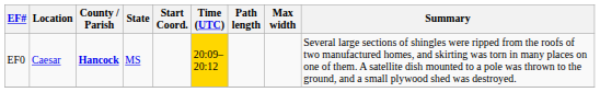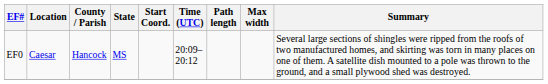EF0 | County / Parish: bold -> normal
EF0 | Time (UTC): gold background -> no background
